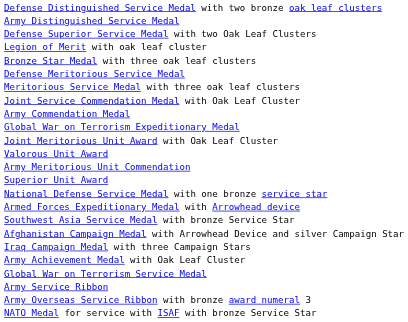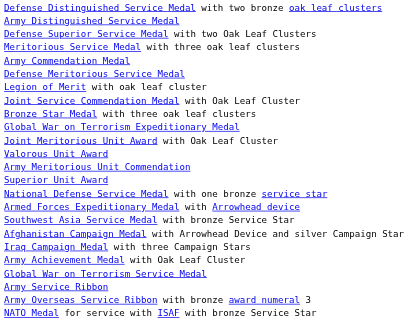row 4 | column 1: Legion of Merit with oak leaf cluster -> Meritorious Service Medal with three oak leaf clusters
row 5 | column 1: Bronze Star Medal with three oak leaf clusters -> Army Commendation Medal
row 7 | column 1: Meritorious Service Medal with three oak leaf clusters -> Legion of Merit with oak leaf cluster
row 9 | column 1: Army Commendation Medal -> Bronze Star Medal with three oak leaf clusters
